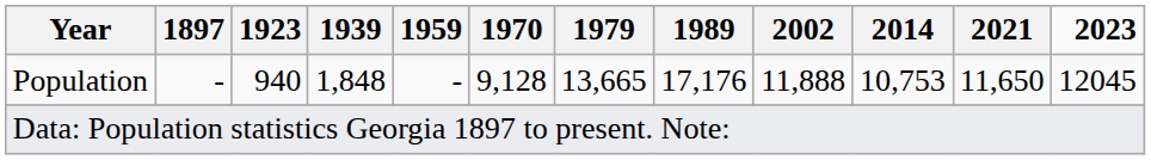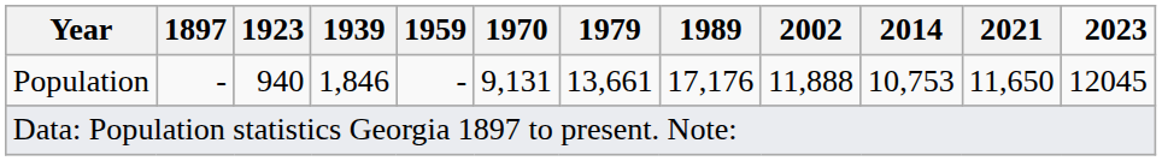Population | 1939: 1,848 -> 1,846
Population | 1970: 9,128 -> 9,131
Population | 1979: 13,665 -> 13,661
